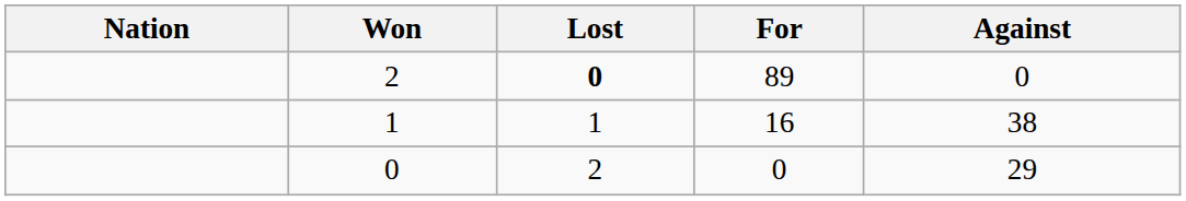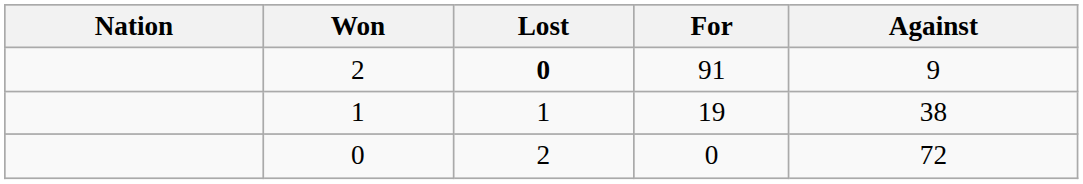row 2 | For: 89 -> 91
row 2 | Against: 0 -> 9
row 3 | For: 16 -> 19
row 4 | Against: 29 -> 72
